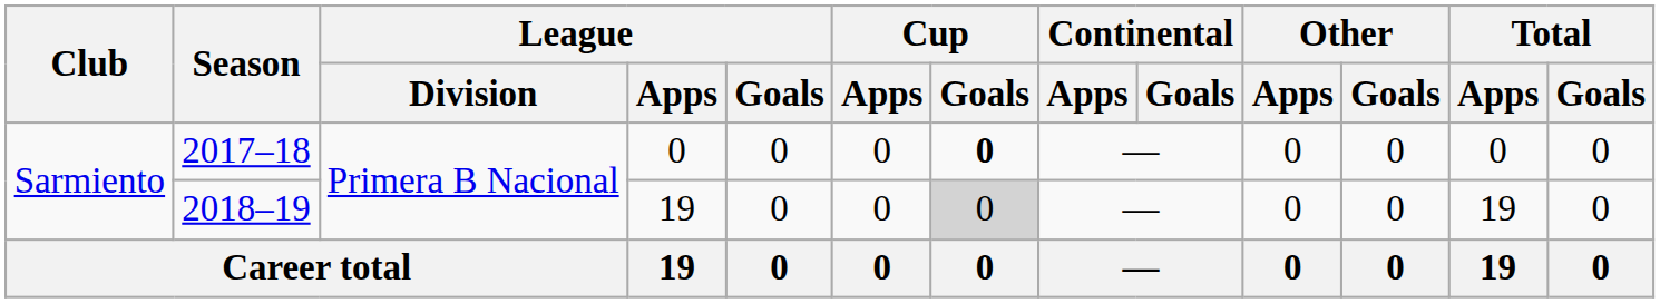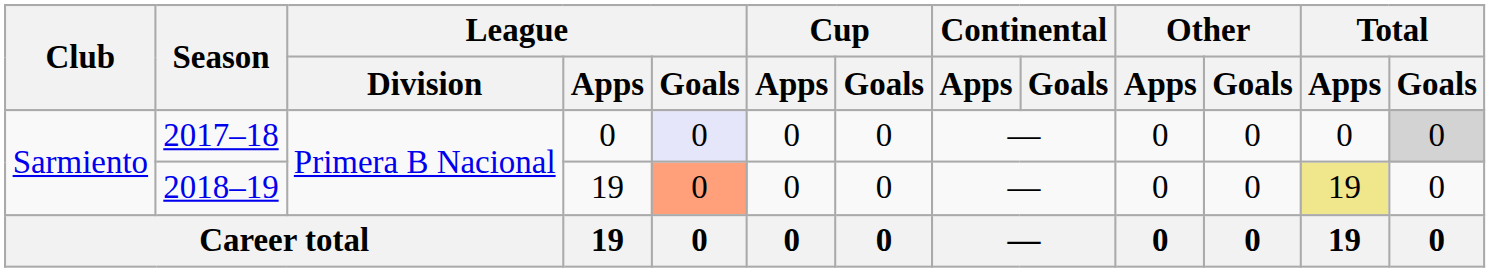2017–18 | League / Goals: no background -> lavender background
2017–18 | Cup / Goals: bold -> normal
2017–18 | Total / Goals: no background -> lightgrey background
2018–19 | League / Goals: no background -> lightsalmon background
2018–19 | Cup / Goals: lightgrey background -> no background
2018–19 | Total / Apps: no background -> khaki background
